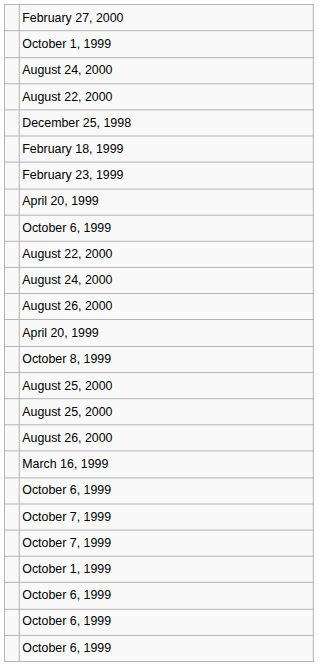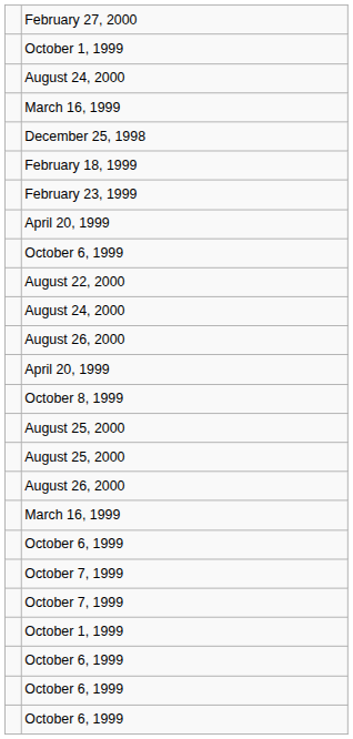row 4 | column 2: August 22, 2000 -> March 16, 1999
